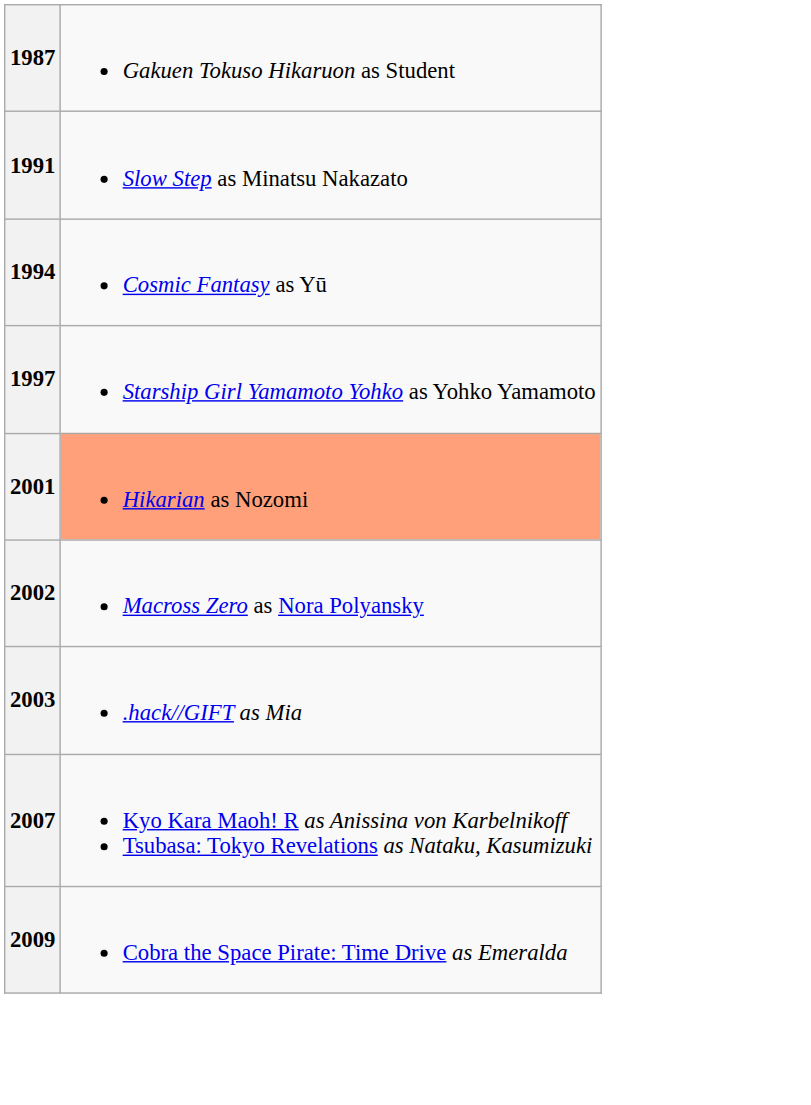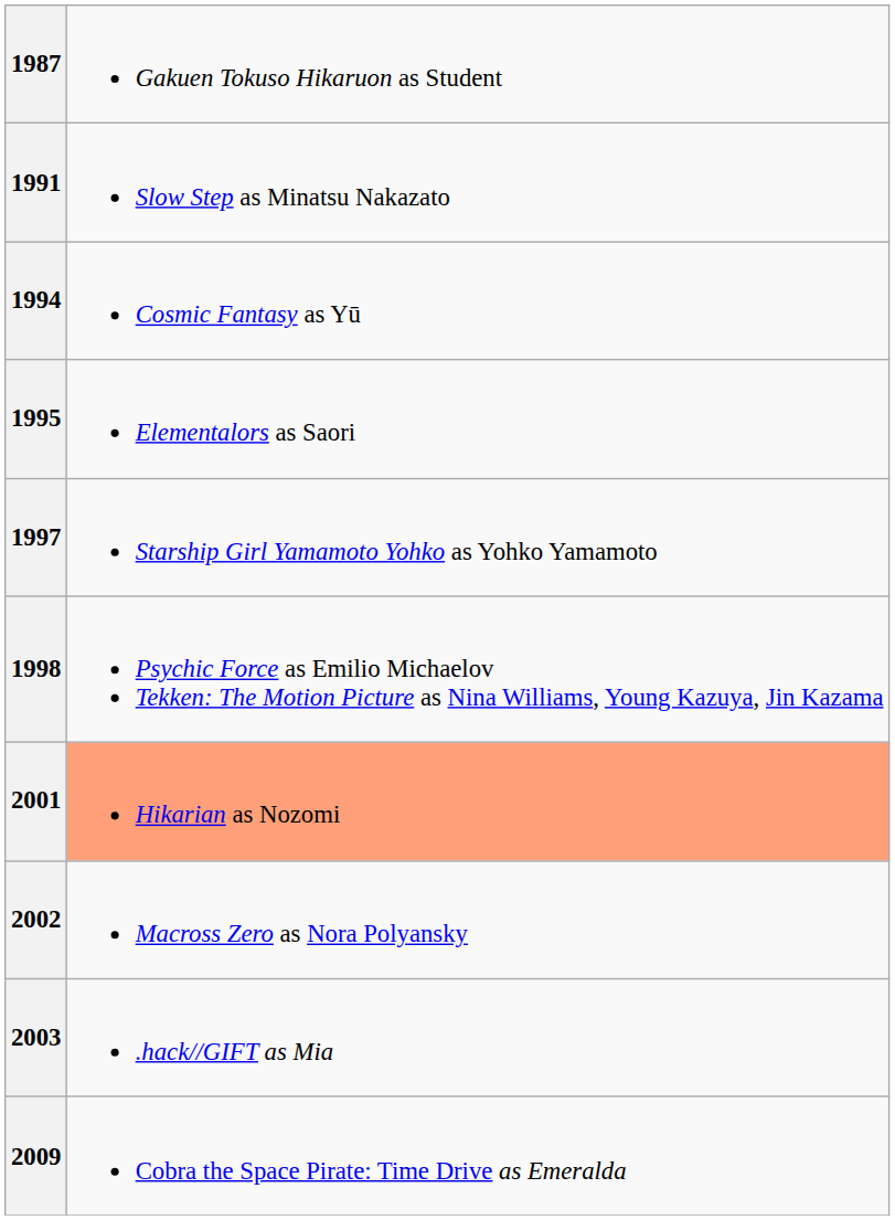+ row: 1995 | Elementalors as Saori
+ row: 1998 | Psychic Force as Emilio Michaelov Tekken: The Motion Picture as Nina Williams, Young Kazuya, Jin Kazama
- row: 2007 | Kyo Kara Maoh! R as Anissina von Karbelnikoff Tsubasa: Tokyo Revelations as Nataku, Kasumizuki
